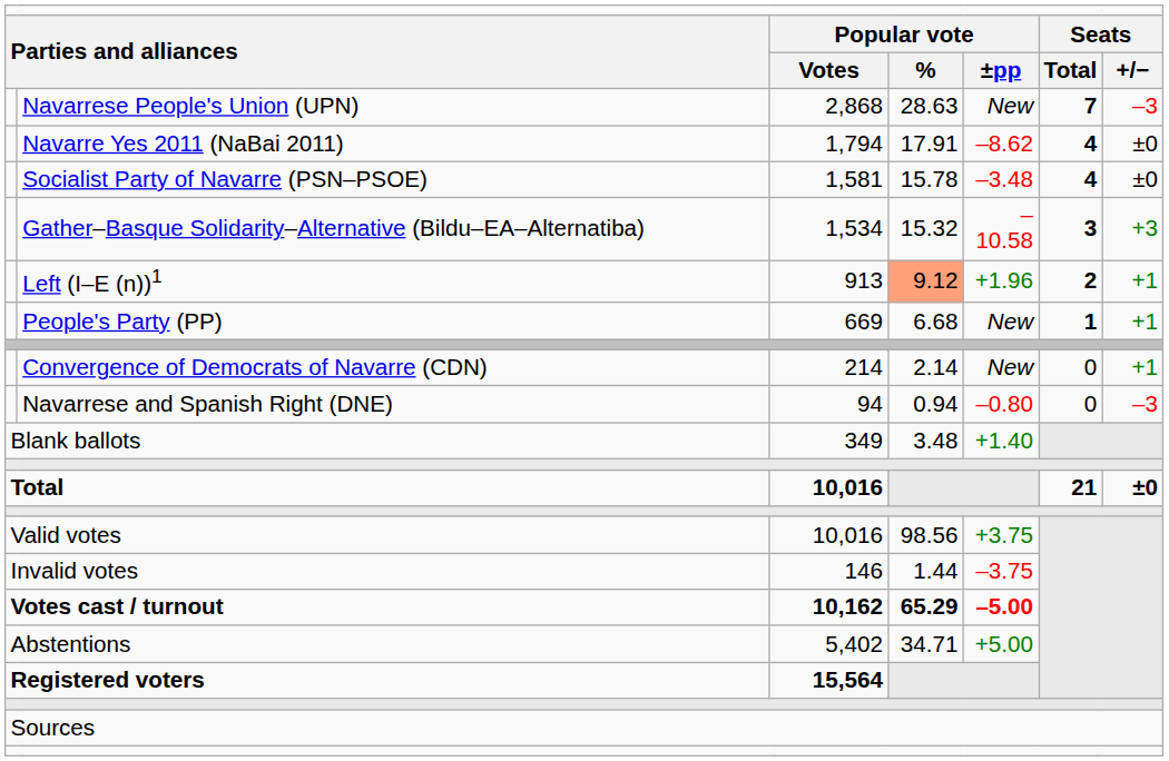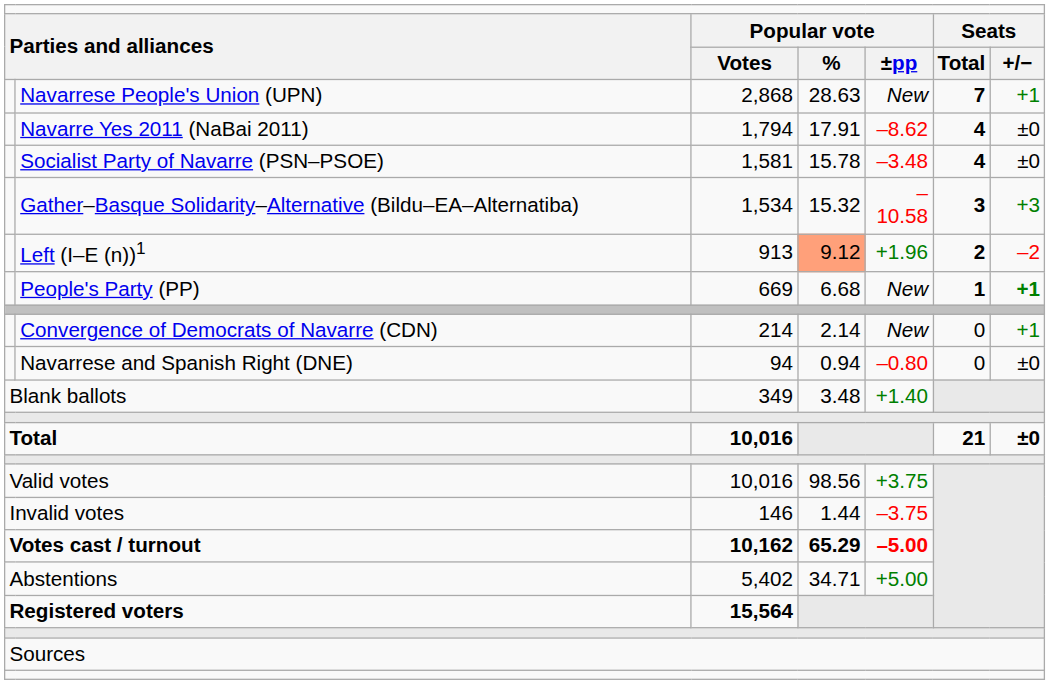Navarrese People's Union (UPN) | column 7: –3 -> +1
Left (I–E (n))1 | column 7: +1 -> –2
People's Party (PP) | column 7: normal -> bold
Navarrese and Spanish Right (DNE) | column 7: –3 -> ±0
